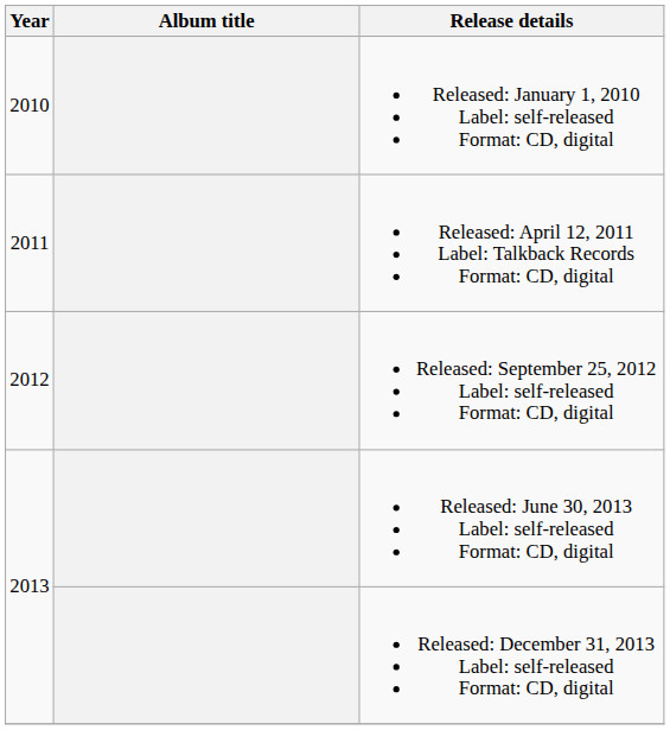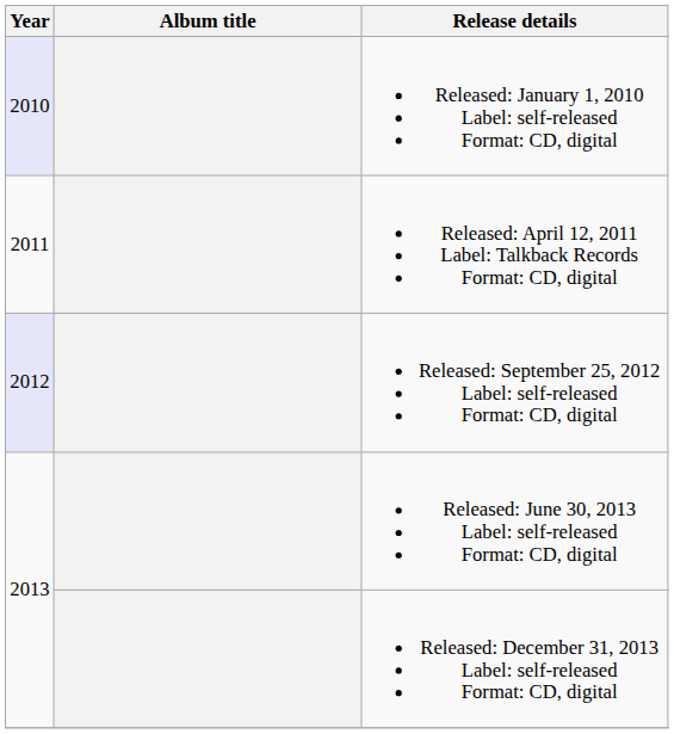row 2 | Year: no background -> lavender background
row 4 | Year: no background -> lavender background
